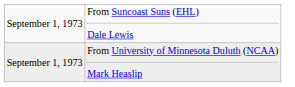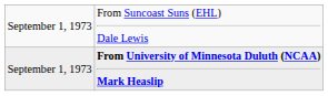row 2 | column 2: normal -> bold
